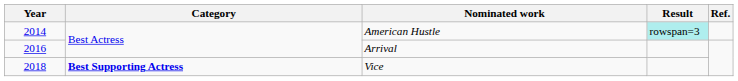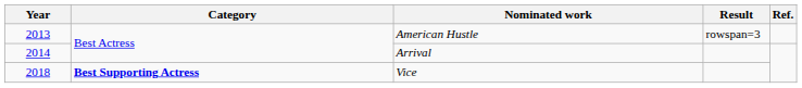American Hustle | Year: 2014 -> 2013
American Hustle | Result: paleturquoise background -> no background
Arrival | Year: 2016 -> 2014
